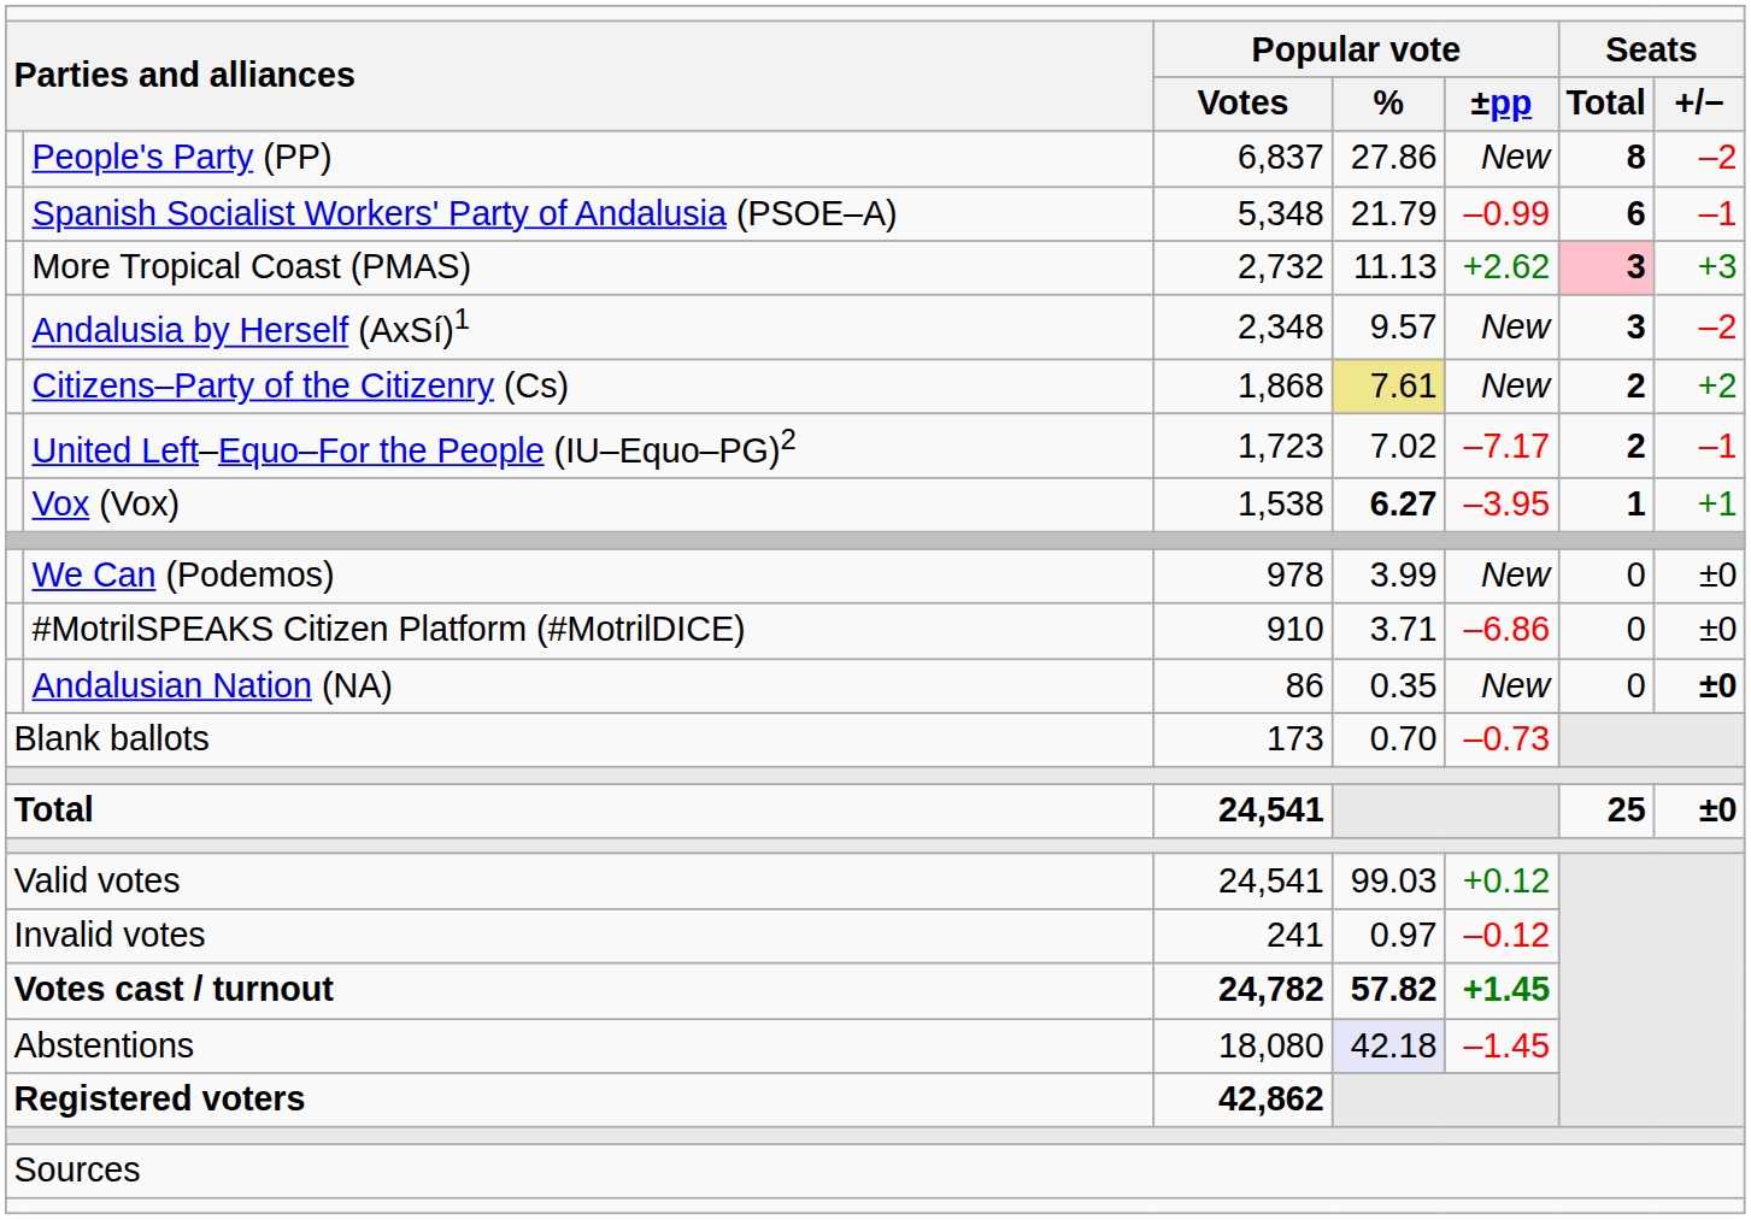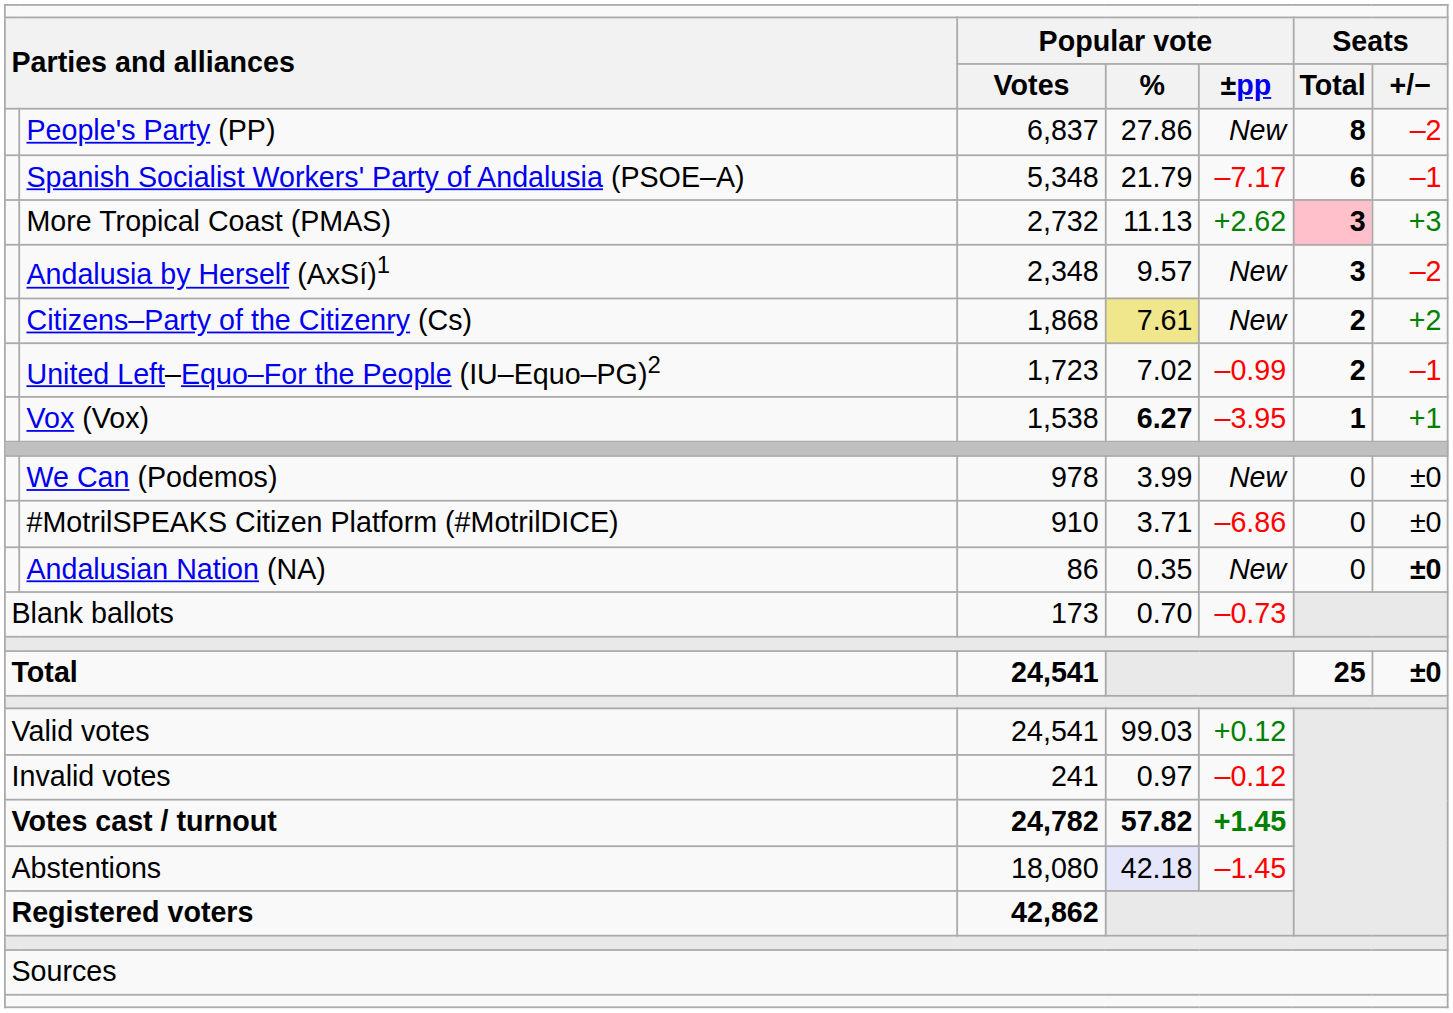Spanish Socialist Workers' Party of Andalusia (PSOE–A) | column 5: –0.99 -> –7.17
United Left–Equo–For the People (IU–Equo–PG)2 | column 5: –7.17 -> –0.99
